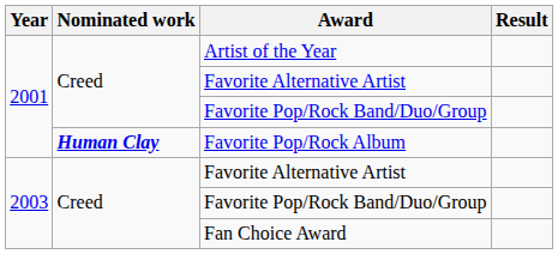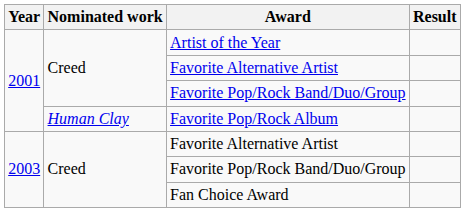Favorite Pop/Rock Album | Nominated work: bold -> normal
